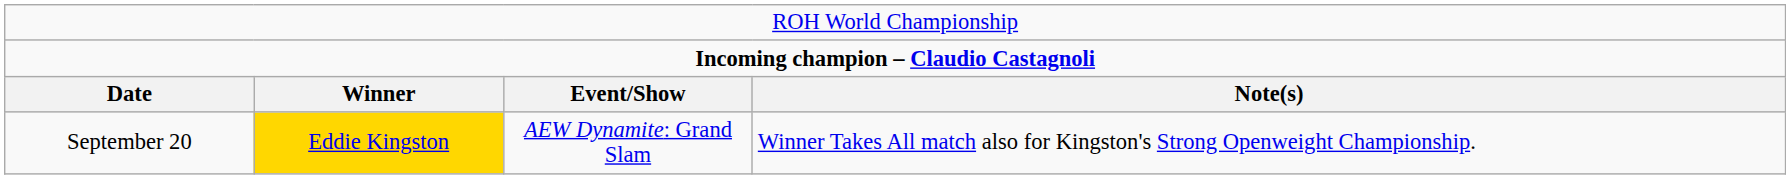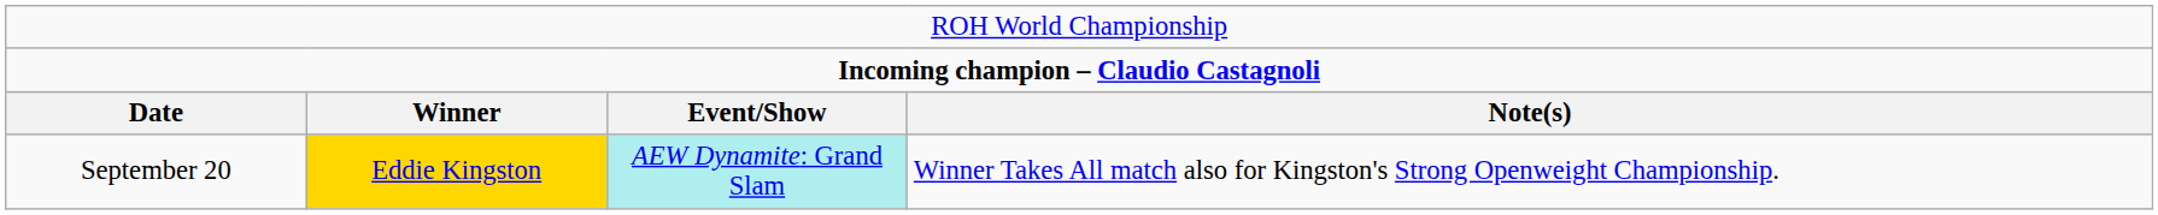September 20 | column 3: no background -> paleturquoise background
